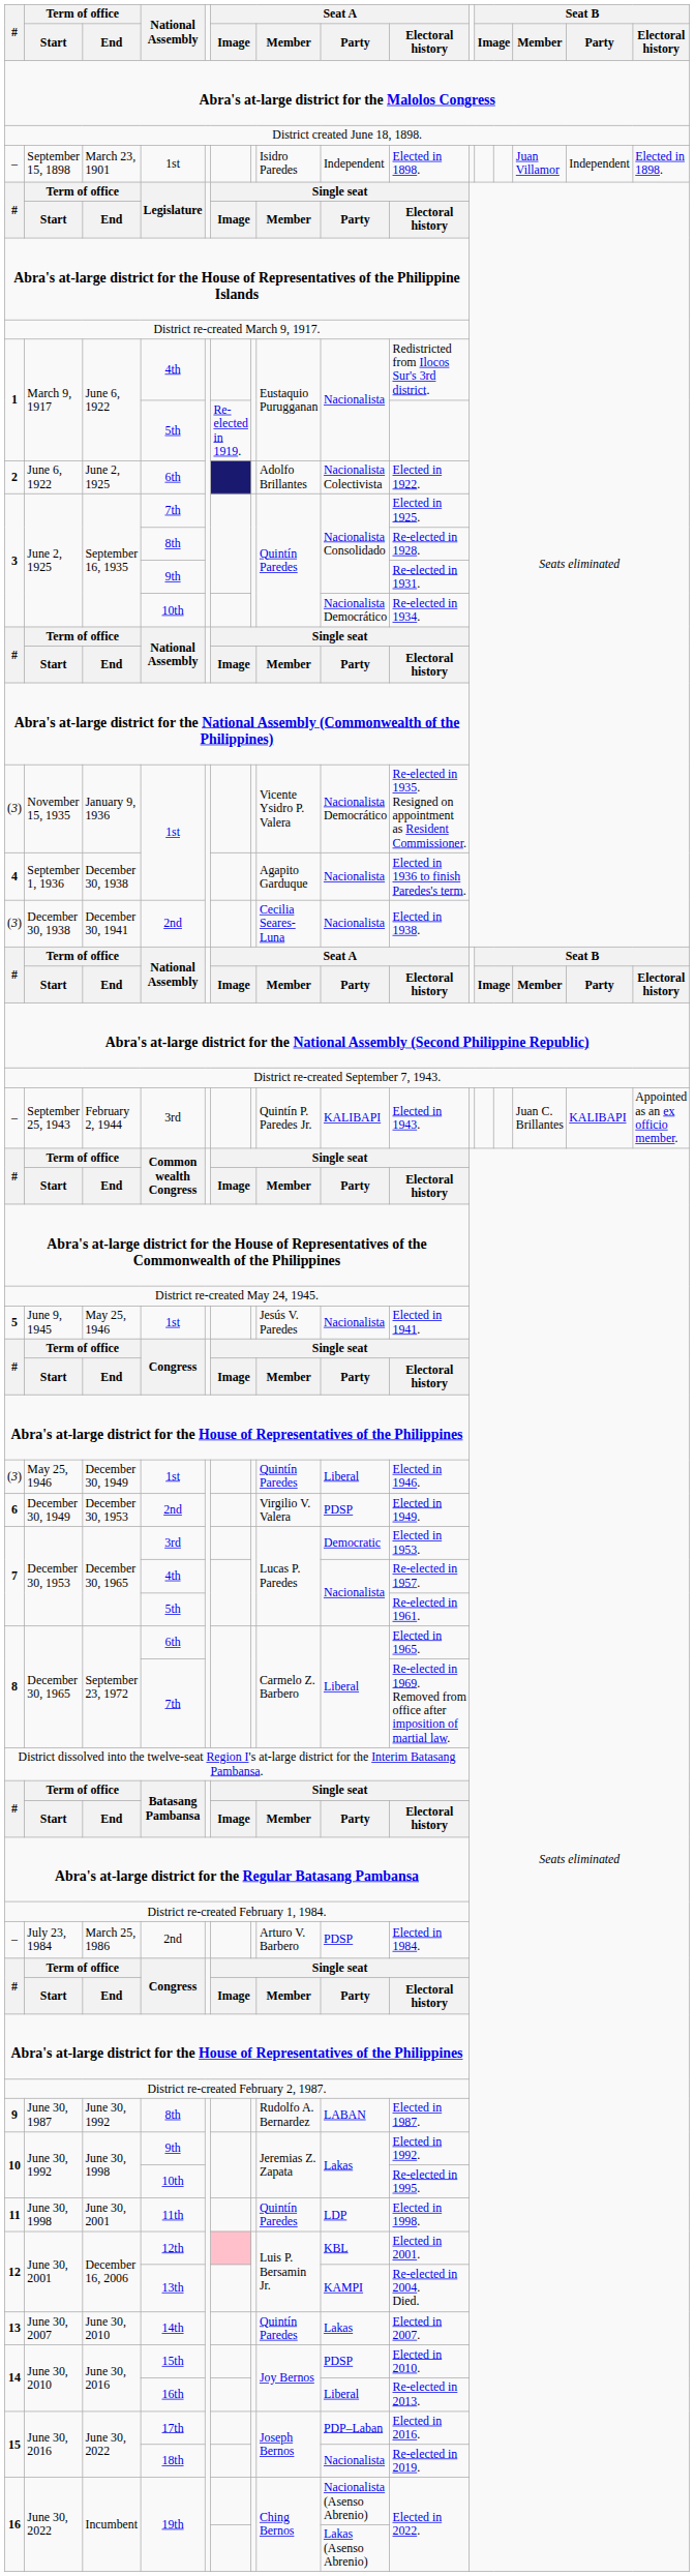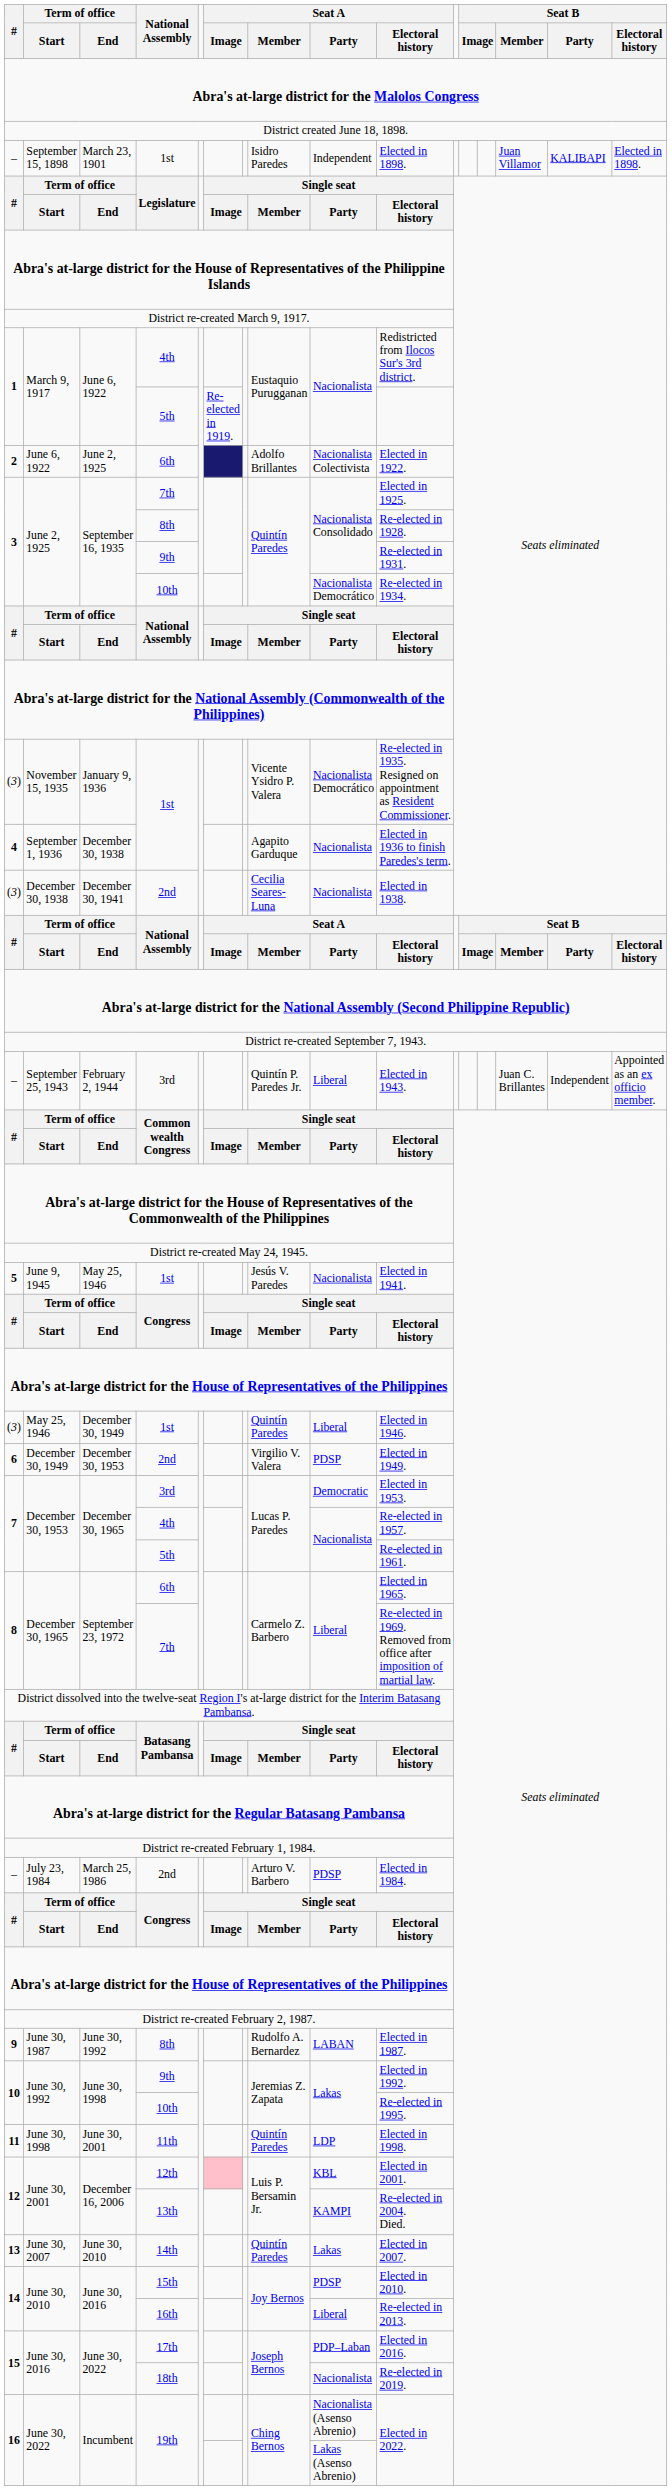September 15, 1898 / 1st | Seat B / Party: Independent -> KALIBAPI
September 25, 1943 / 3rd | Seat A / Party: KALIBAPI -> Liberal
September 25, 1943 / 3rd | Seat B / Party: KALIBAPI -> Independent
